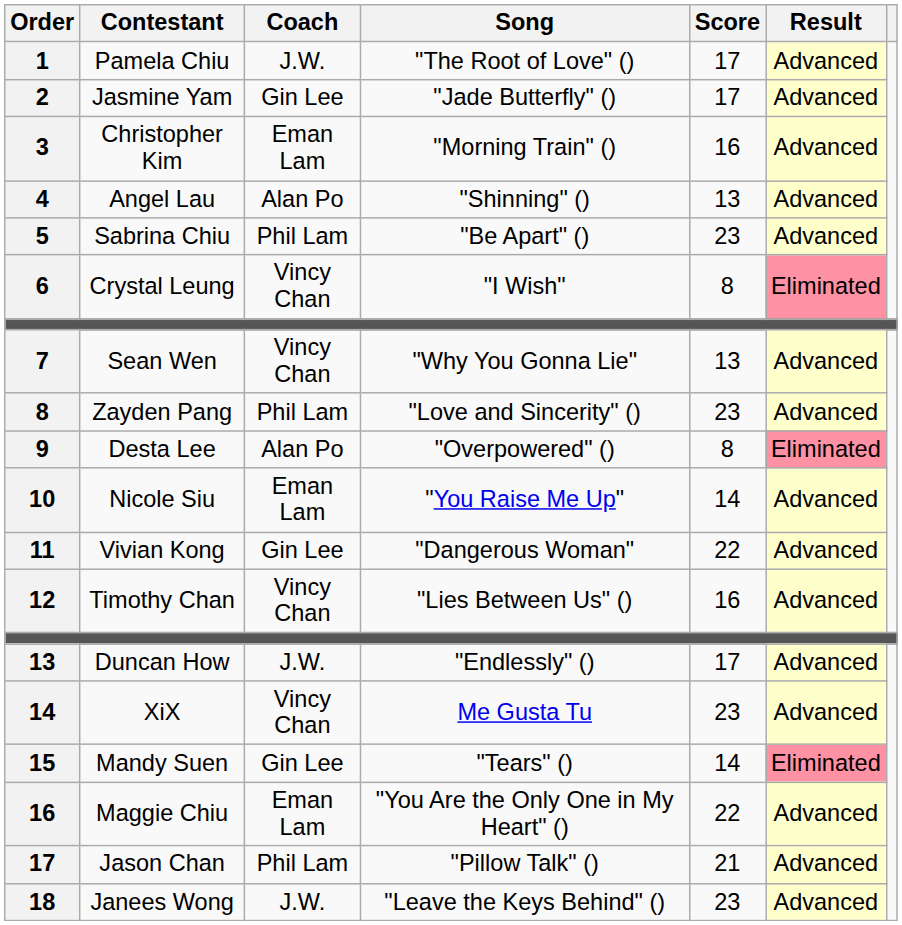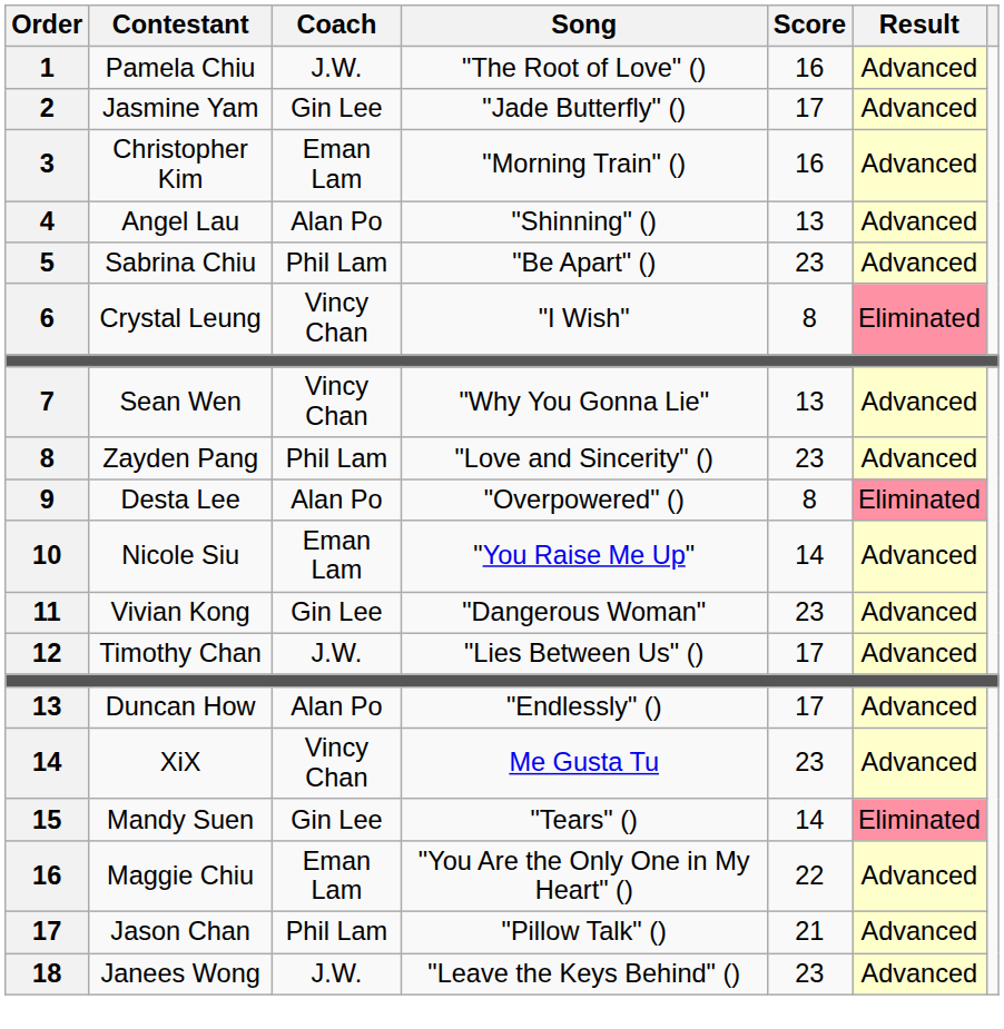Pamela Chiu | Score: 17 -> 16
Vivian Kong | Score: 22 -> 23
Timothy Chan | Coach: Vincy Chan -> J.W.
Timothy Chan | Score: 16 -> 17
Duncan How | Coach: J.W. -> Alan Po
